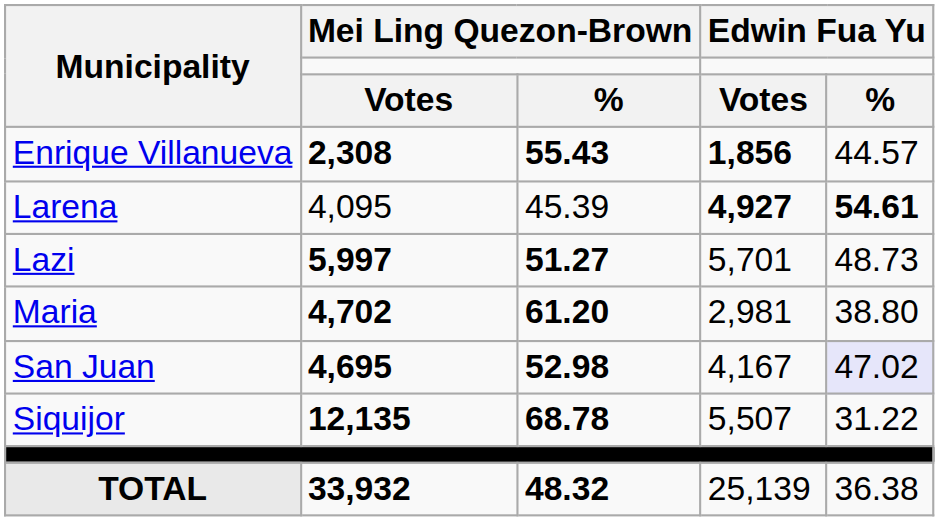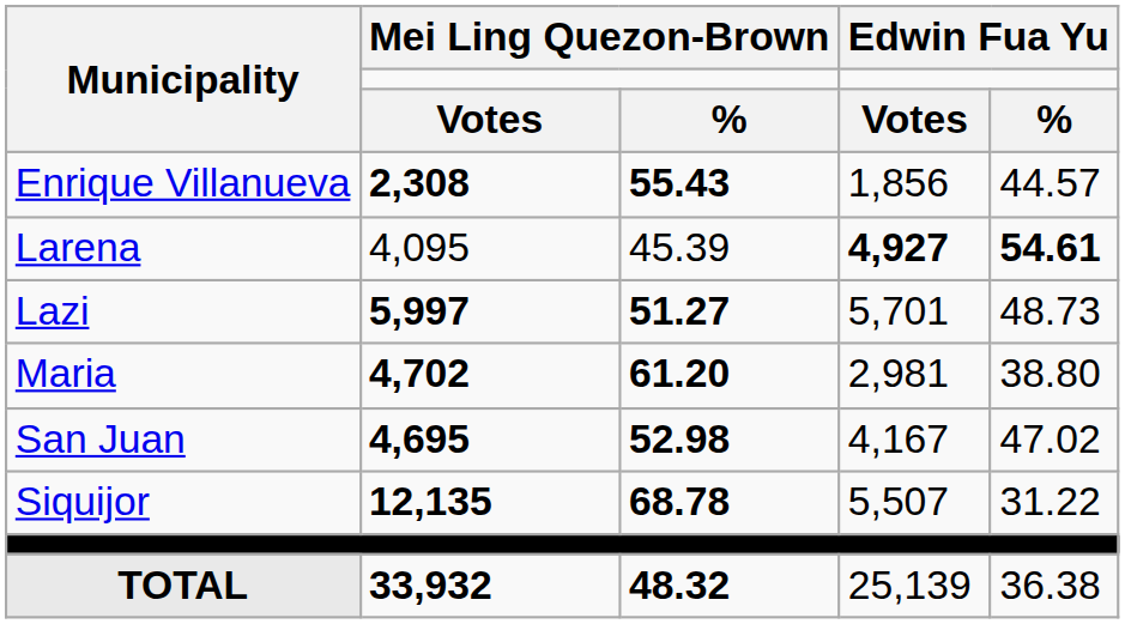Enrique Villanueva | column 4: bold -> normal
San Juan | column 5: lavender background -> no background
